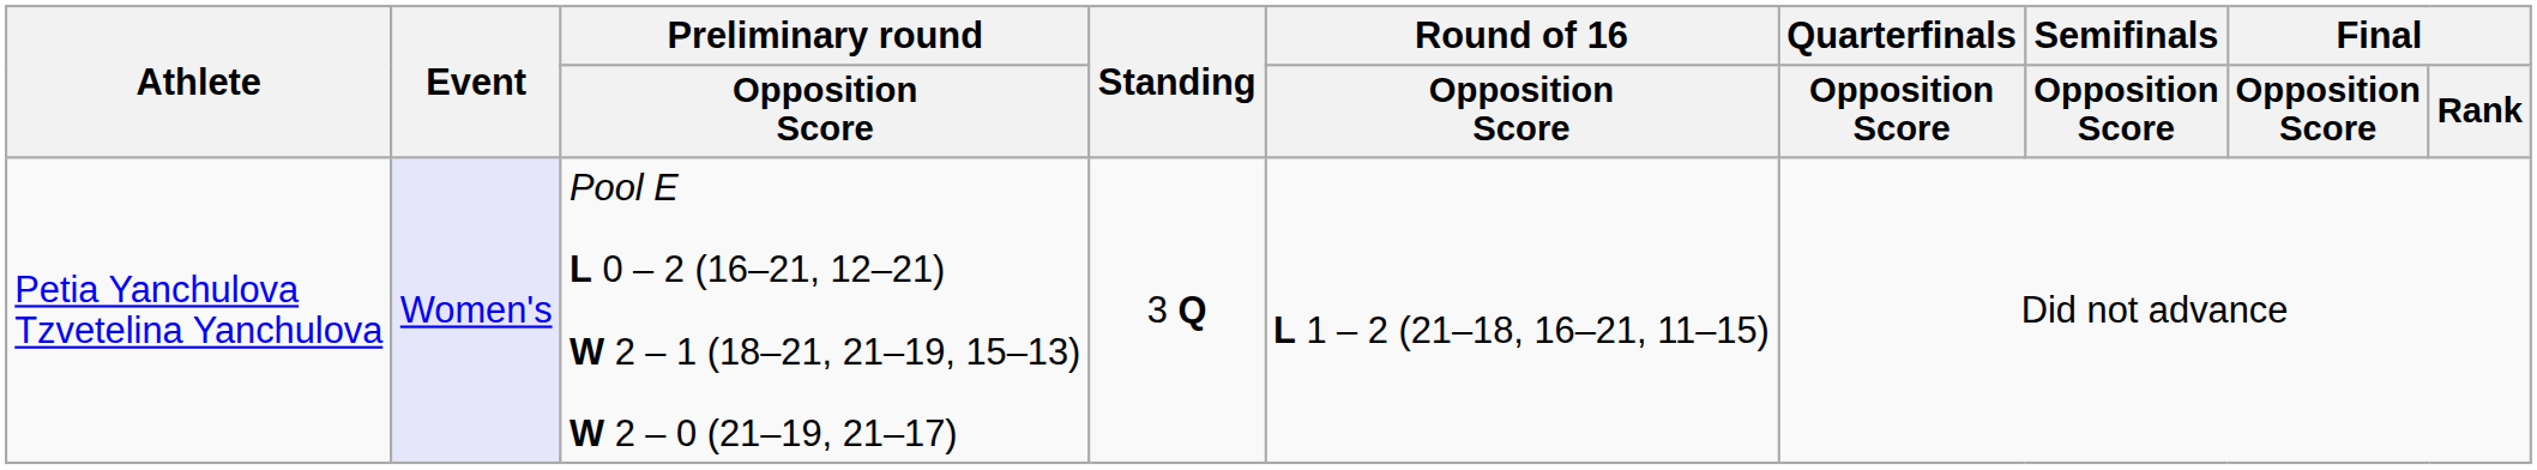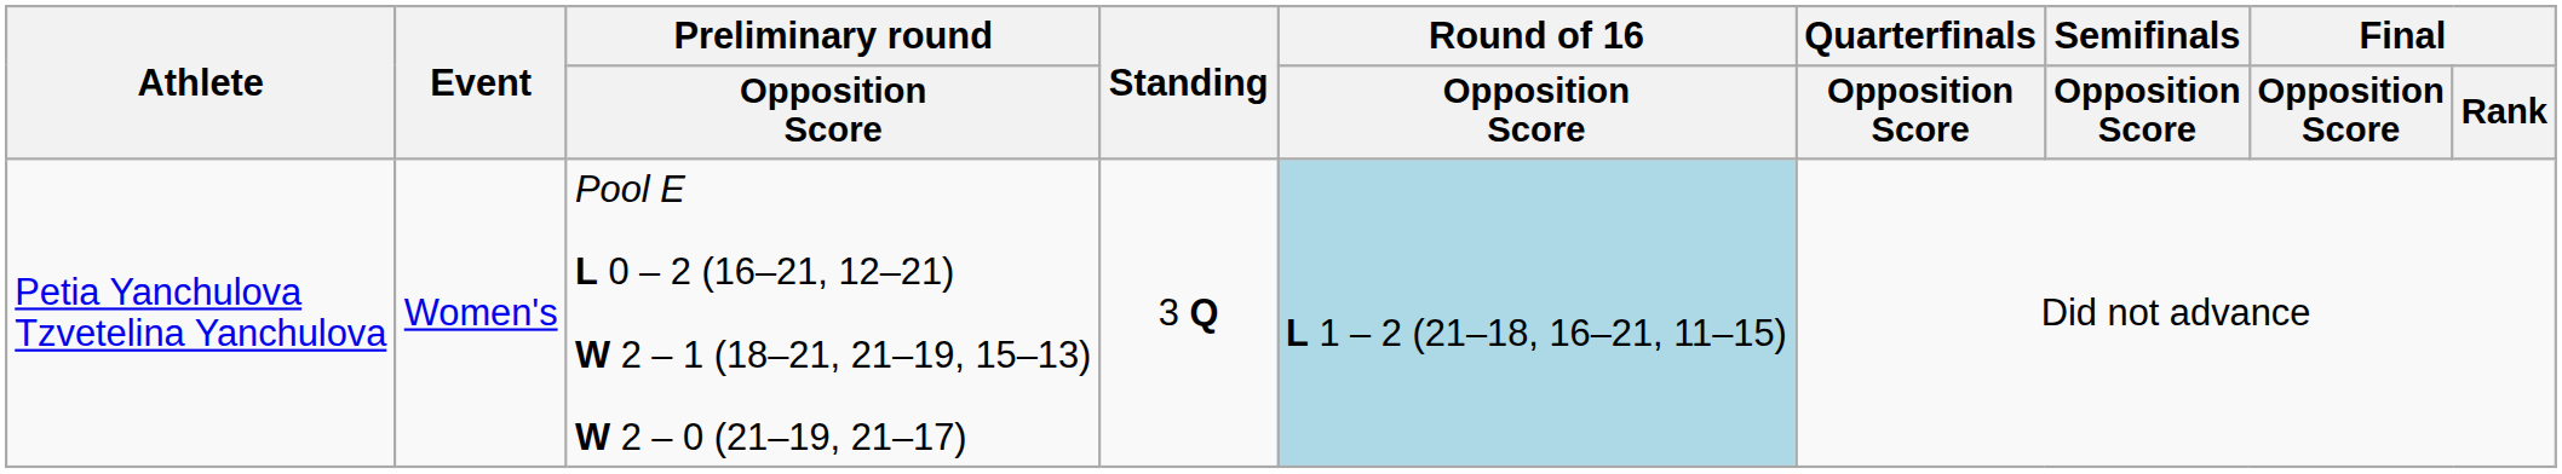Petia Yanchulova Tzvetelina Yanchulova | Event: lavender background -> no background
Petia Yanchulova Tzvetelina Yanchulova | Round of 16 / Opposition Score: no background -> lightblue background
